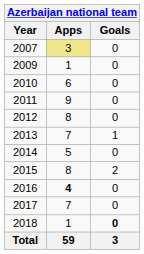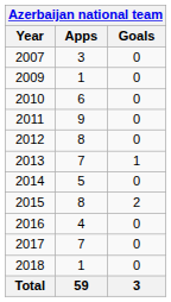2007 | Apps: khaki background -> no background
2016 | Apps: bold -> normal
2018 | Goals: bold -> normal
